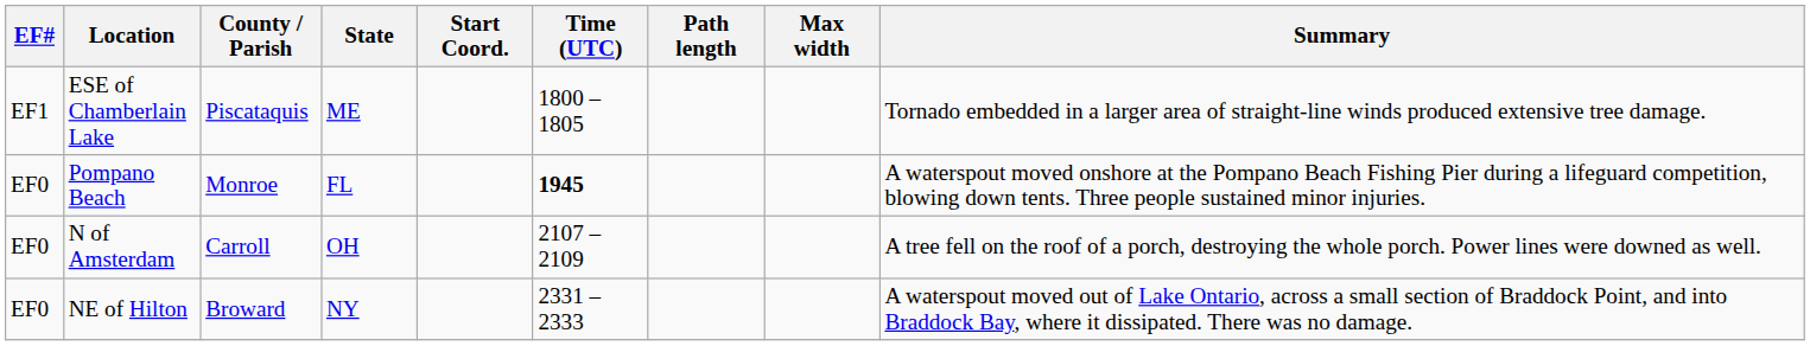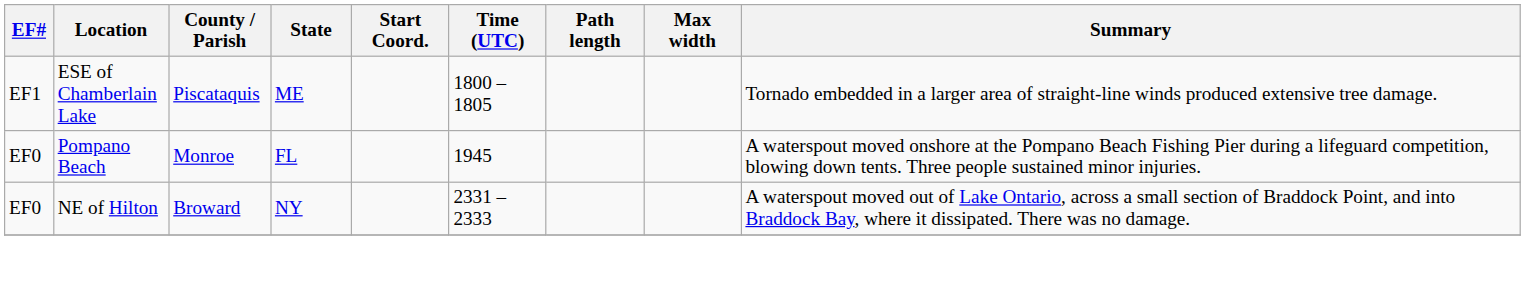Pompano Beach | Time (UTC): bold -> normal
- row: EF0 | N of Amsterdam | Carroll | OH | 2107 – 2109 | A tree fell on the roof of a porch, destroying the whole porch. Power lines were downed as well.
